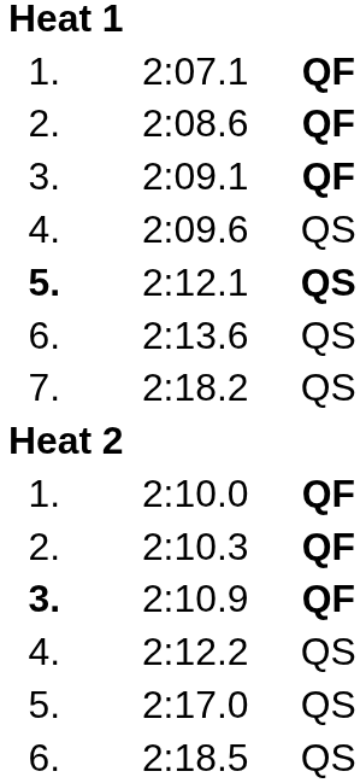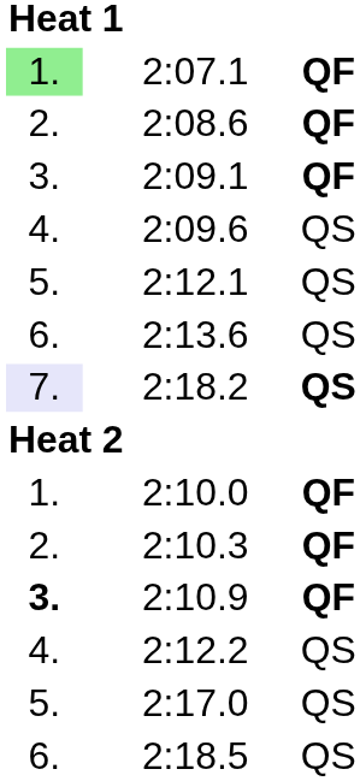2:07.1 | column 1: no background -> lightgreen background
2:12.1 | column 1: bold -> normal
2:12.1 | column 3: bold -> normal
2:18.2 | column 1: no background -> lavender background
2:18.2 | column 3: normal -> bold
